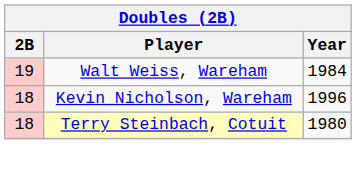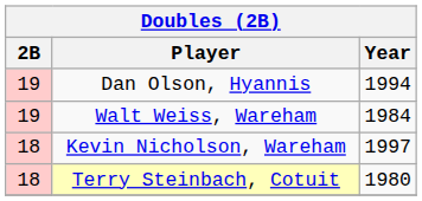+ row: 19 | Dan Olson, Hyannis | 1994
Kevin Nicholson, Wareham | Year: 1996 -> 1997
